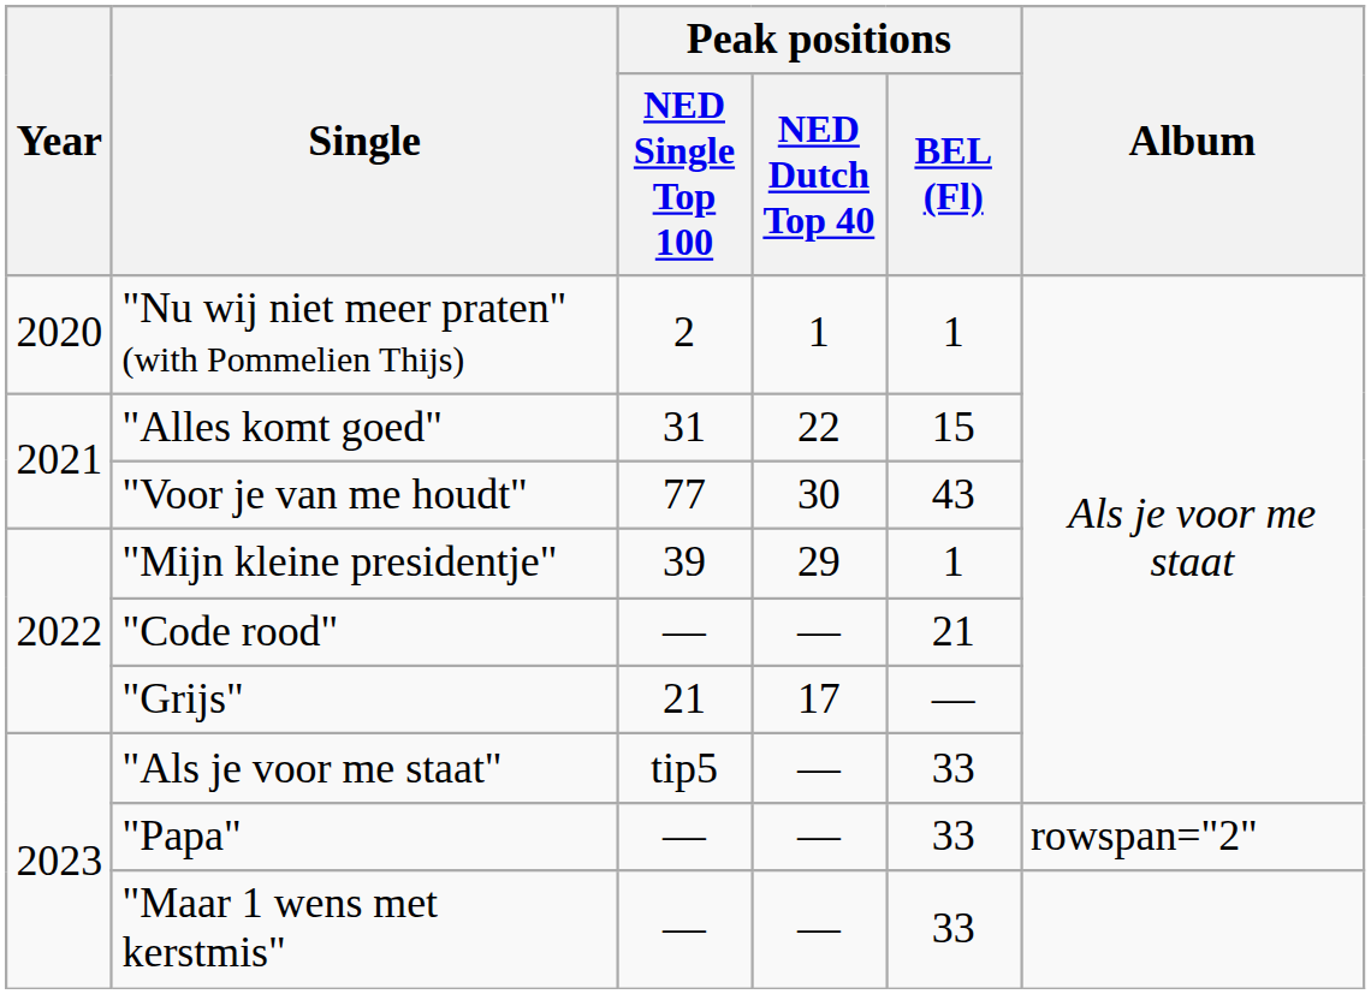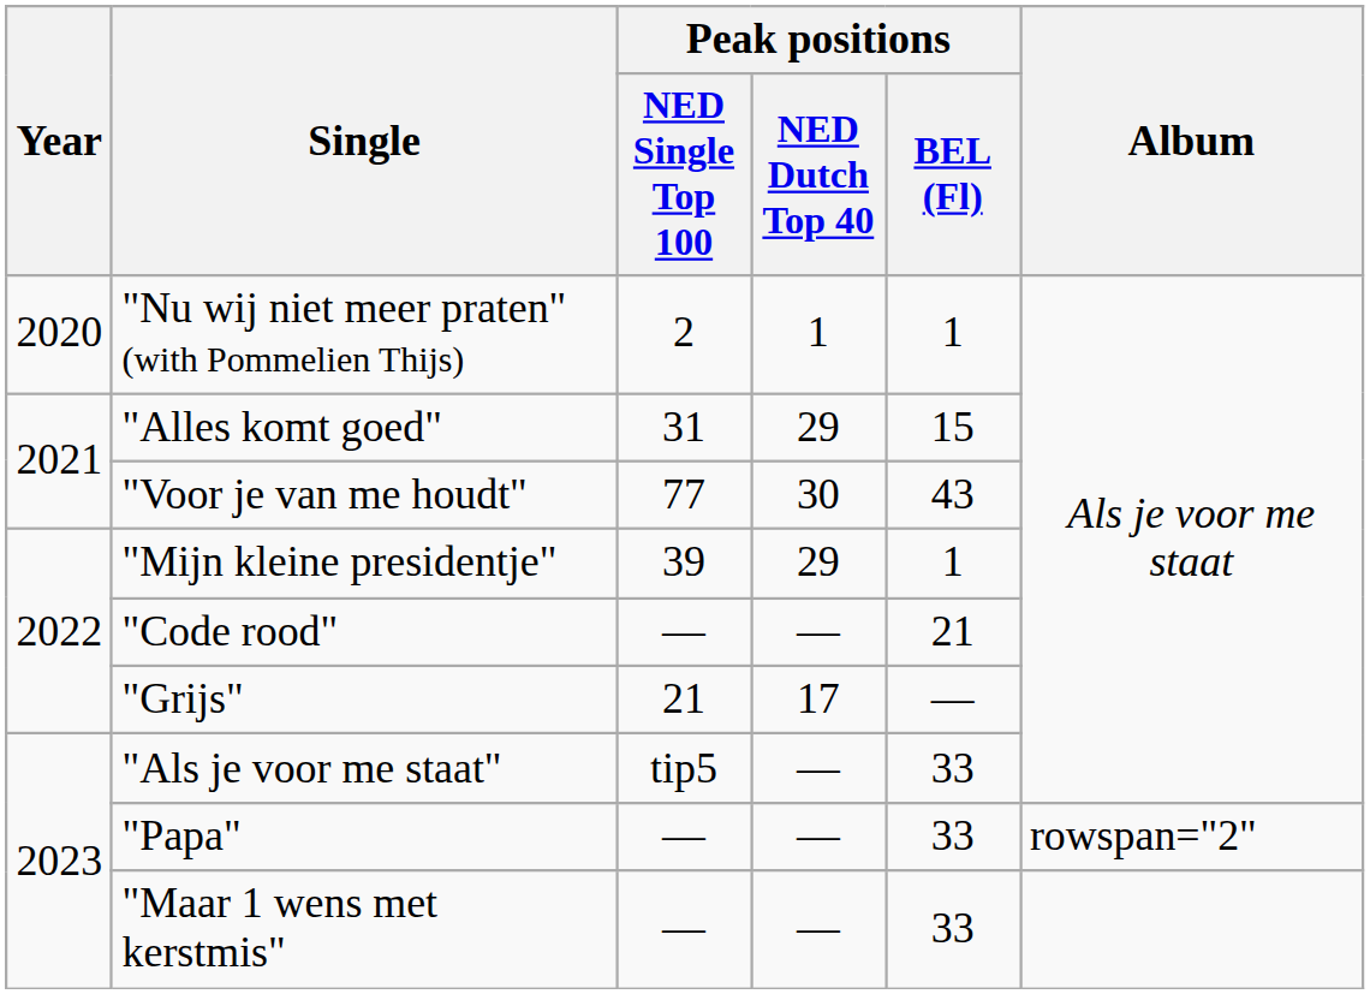"Alles komt goed" | Peak positions / NED Dutch Top 40: 22 -> 29
